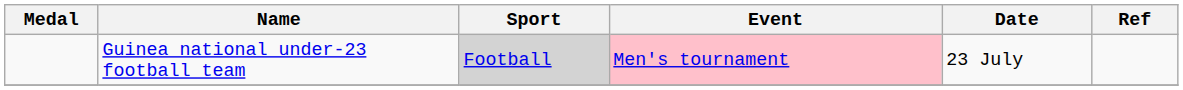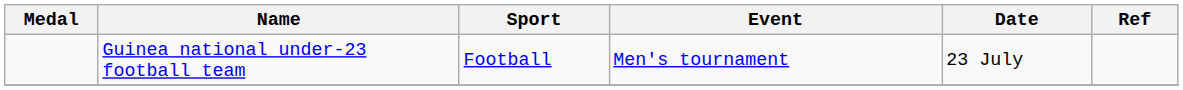Guinea national under-23 football team | Sport: lightgrey background -> no background
Guinea national under-23 football team | Event: pink background -> no background
